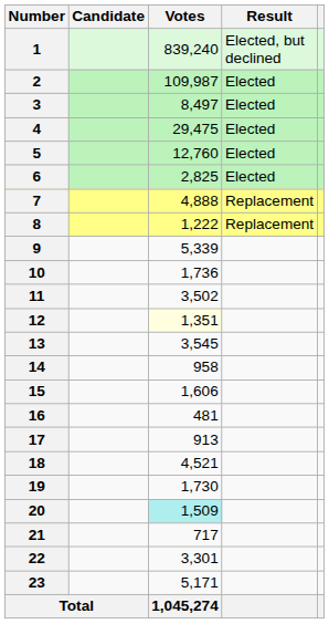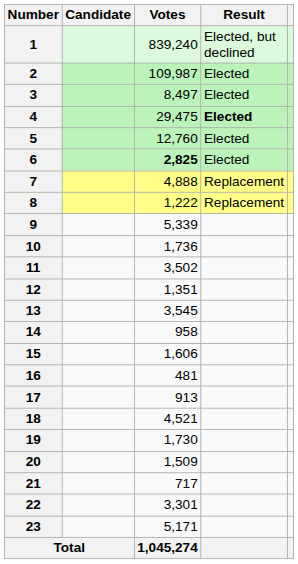4 | Result: normal -> bold
6 | Votes: normal -> bold
12 | Votes: lightyellow background -> no background
20 | Votes: paleturquoise background -> no background
